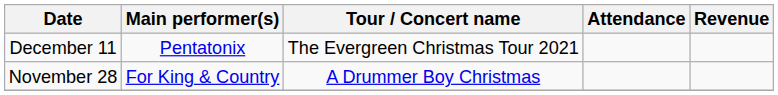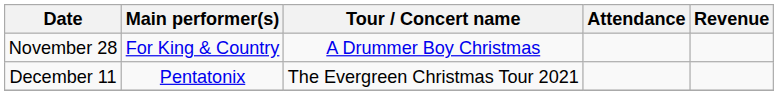rows swapped: November 28 <-> December 11
